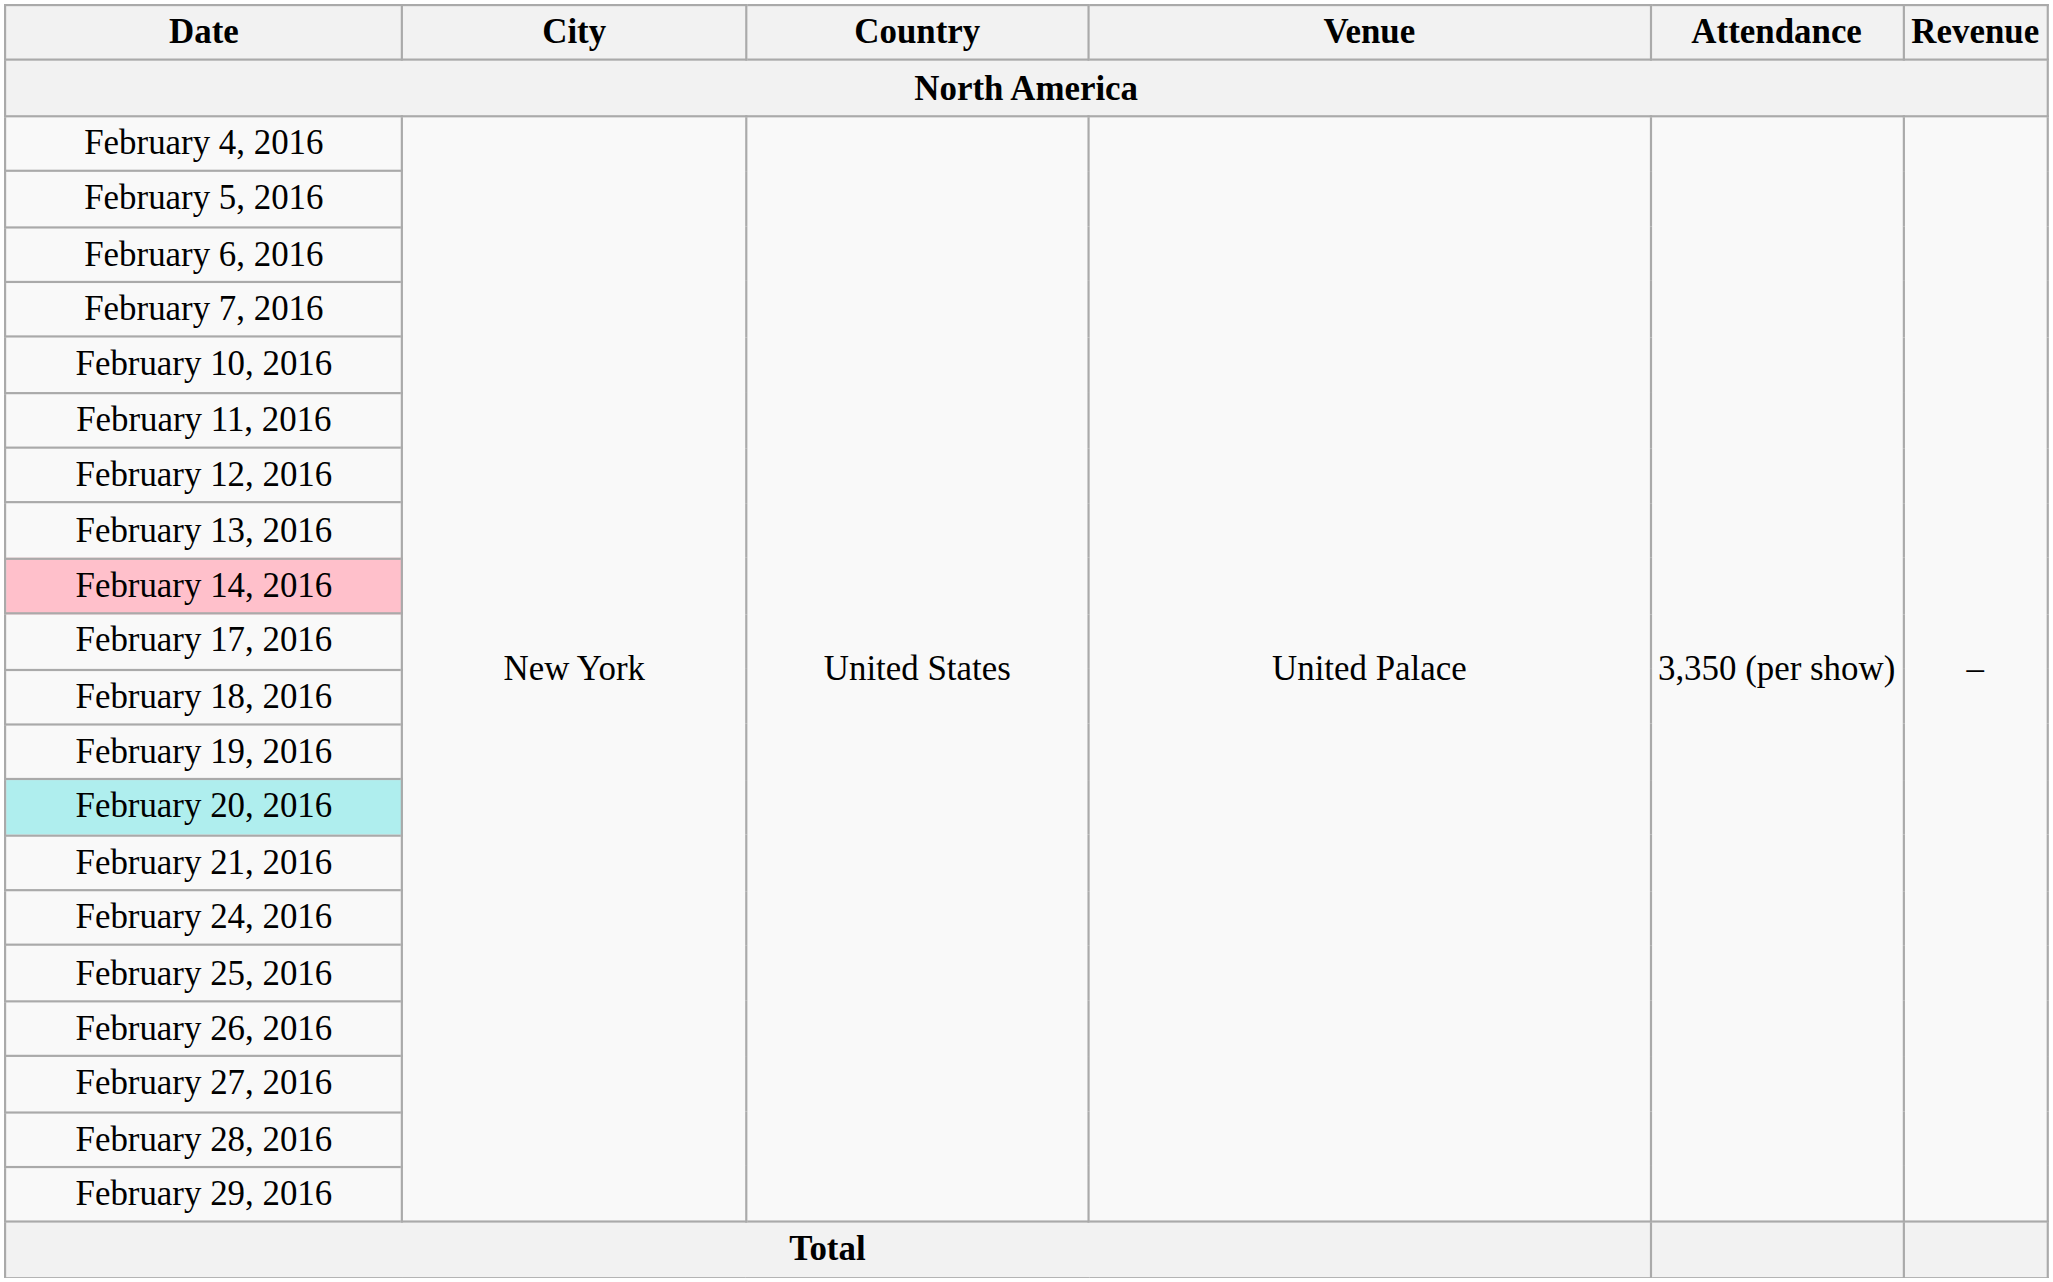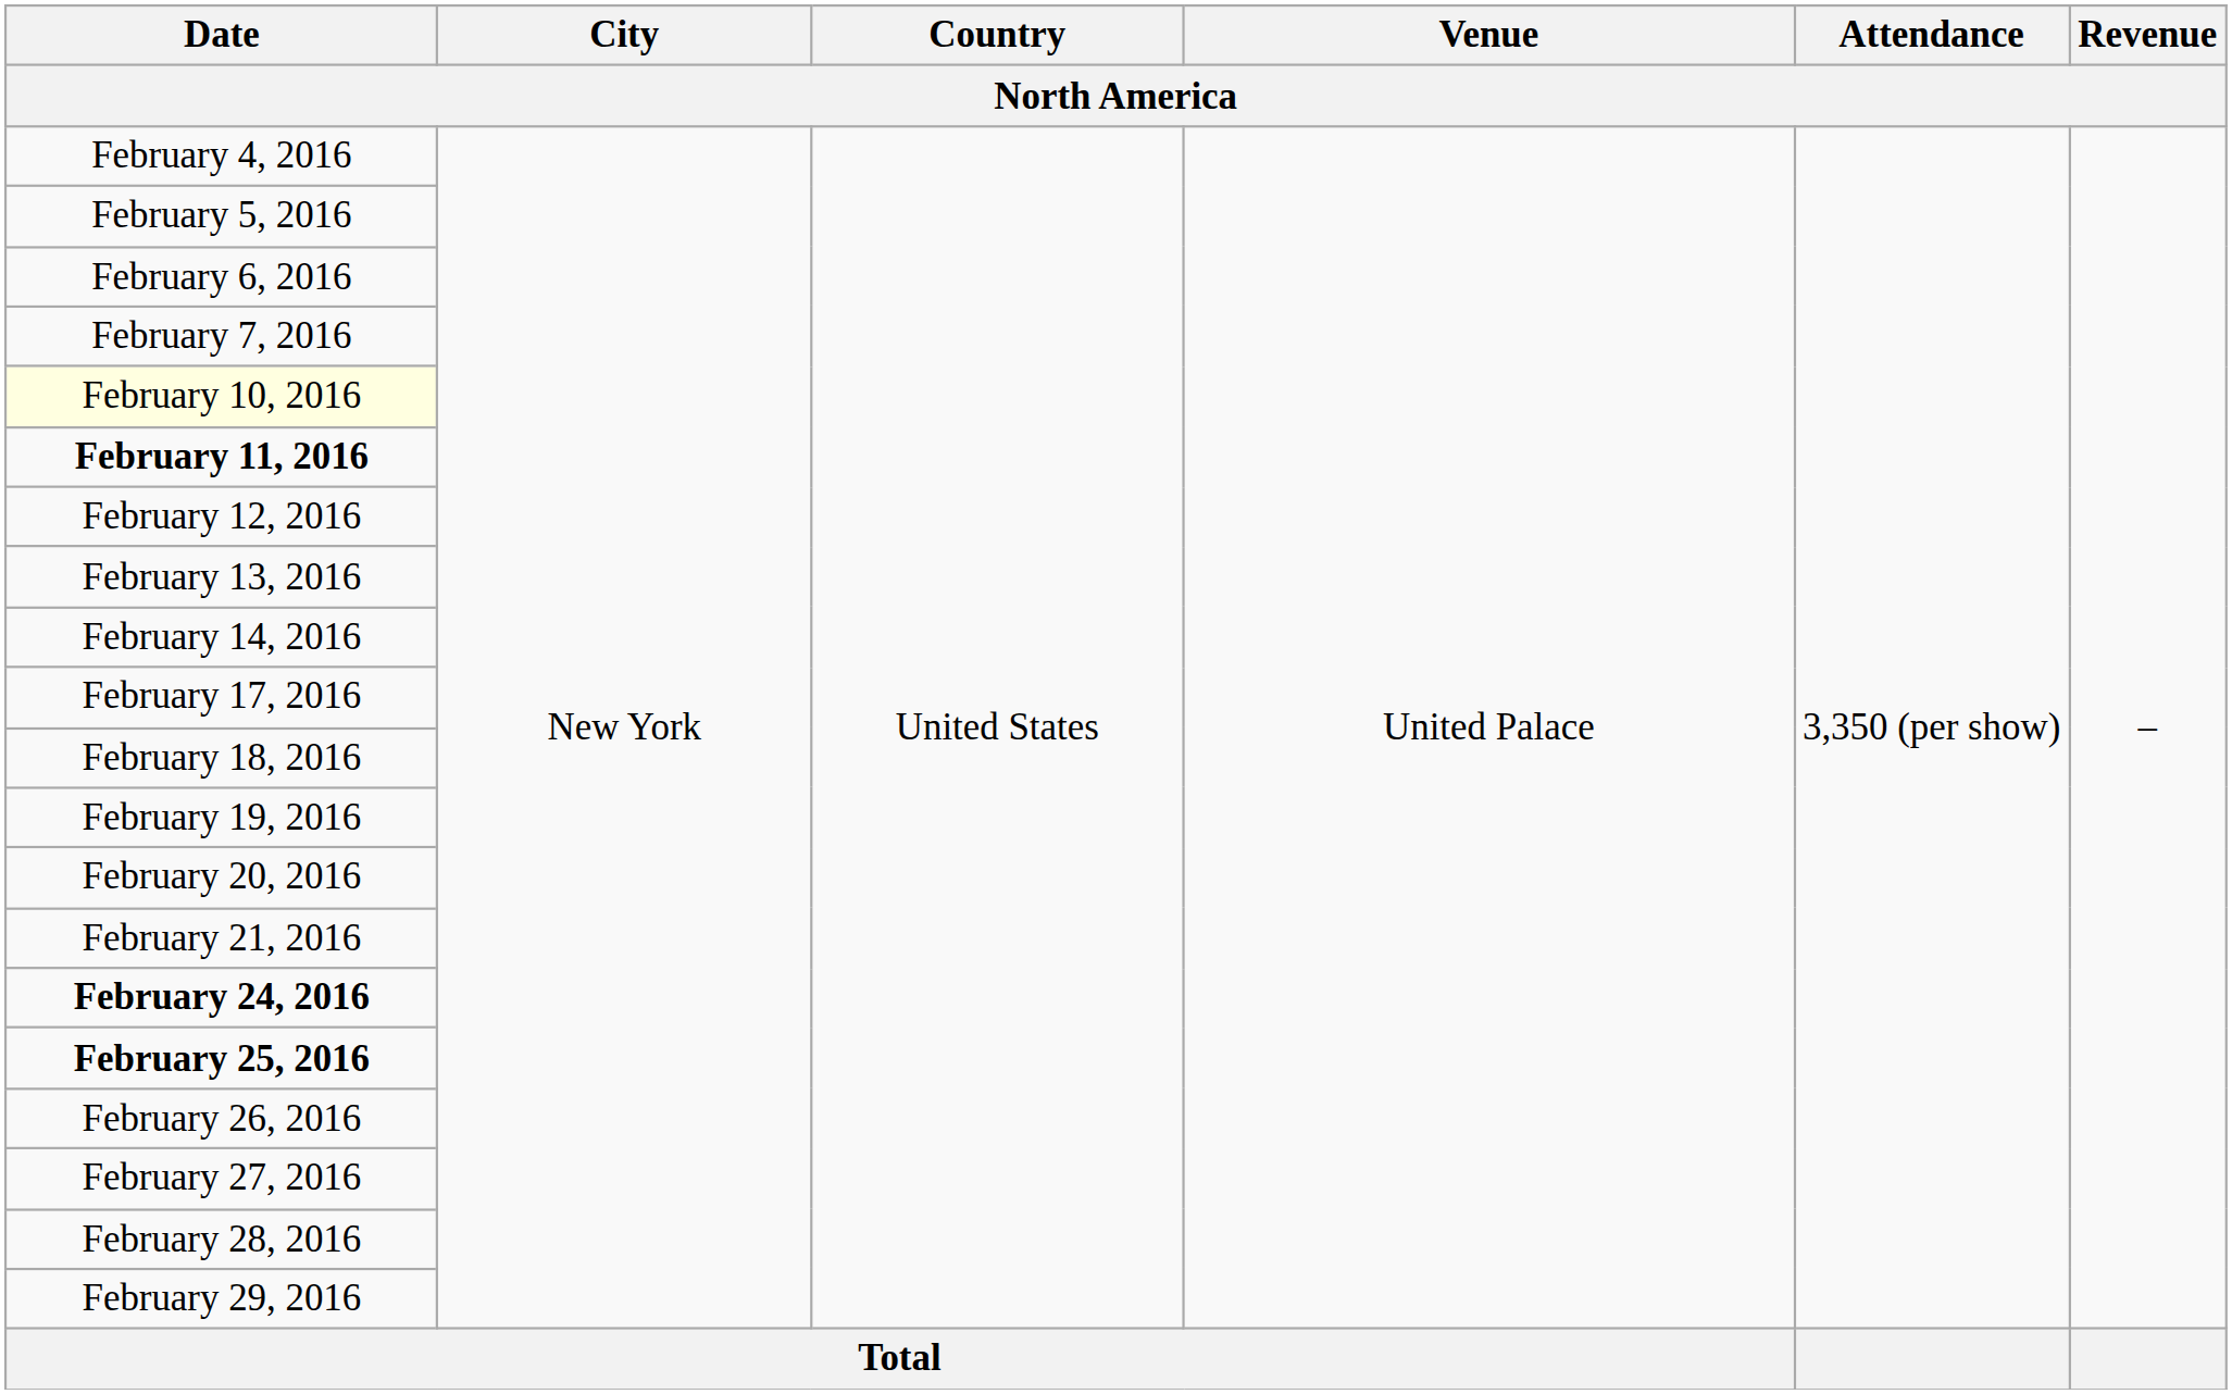February 10, 2016 | Date: no background -> lightyellow background
February 11, 2016 | Date: normal -> bold
February 14, 2016 | Date: pink background -> no background
February 20, 2016 | Date: paleturquoise background -> no background
February 24, 2016 | Date: normal -> bold
February 25, 2016 | Date: normal -> bold
